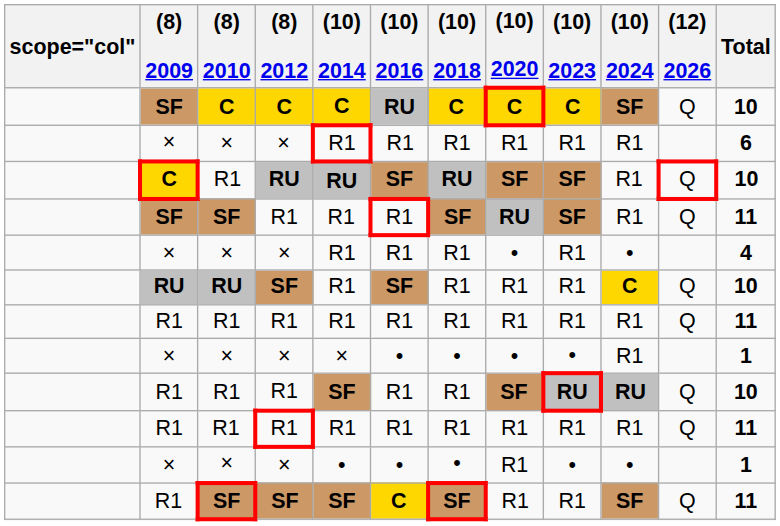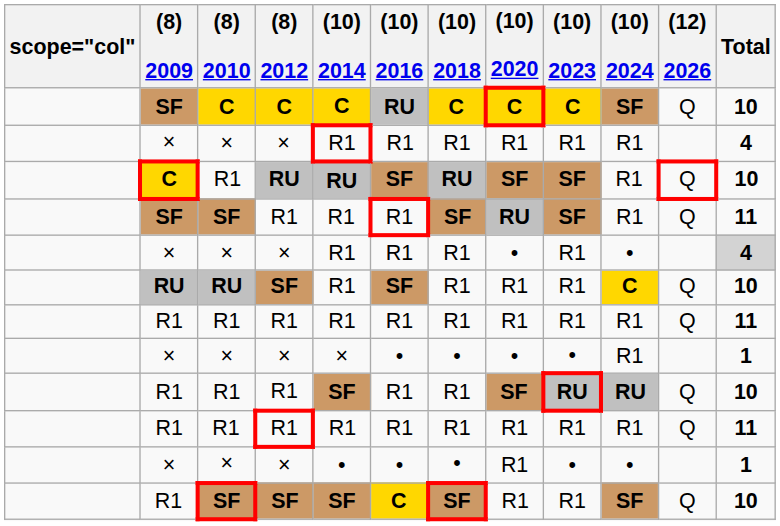row 3 | Total: 6 -> 4
row 6 | Total: no background -> lightgrey background
row 13 | Total: 11 -> 10
